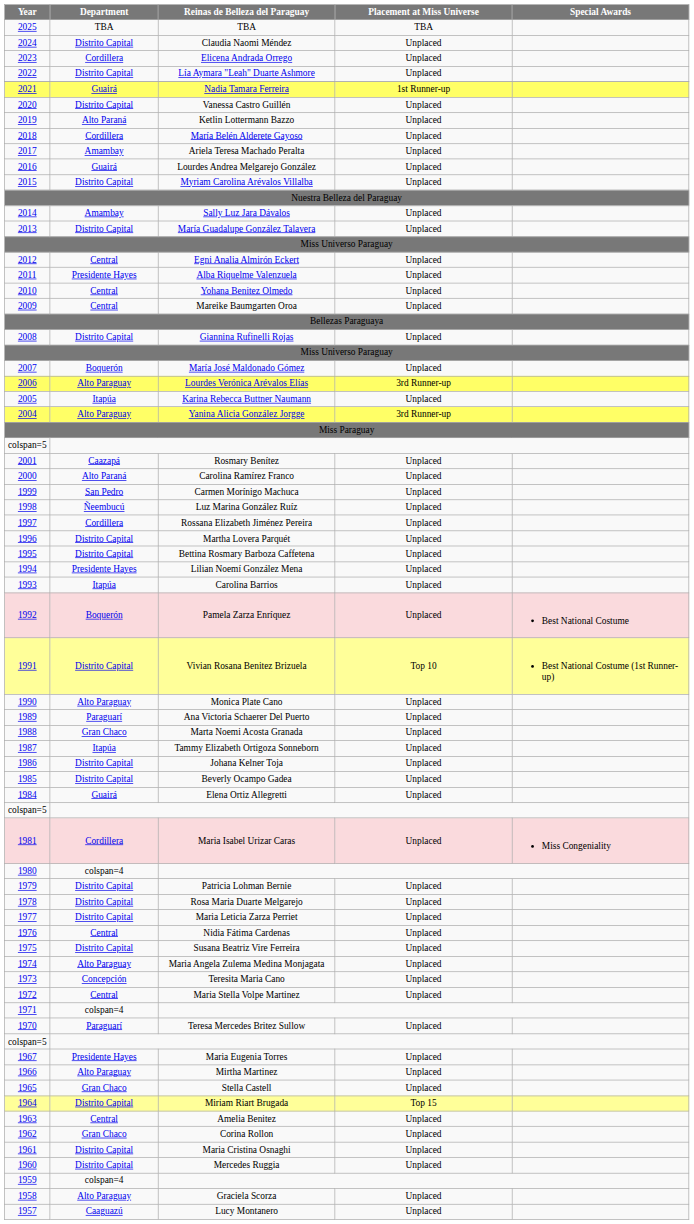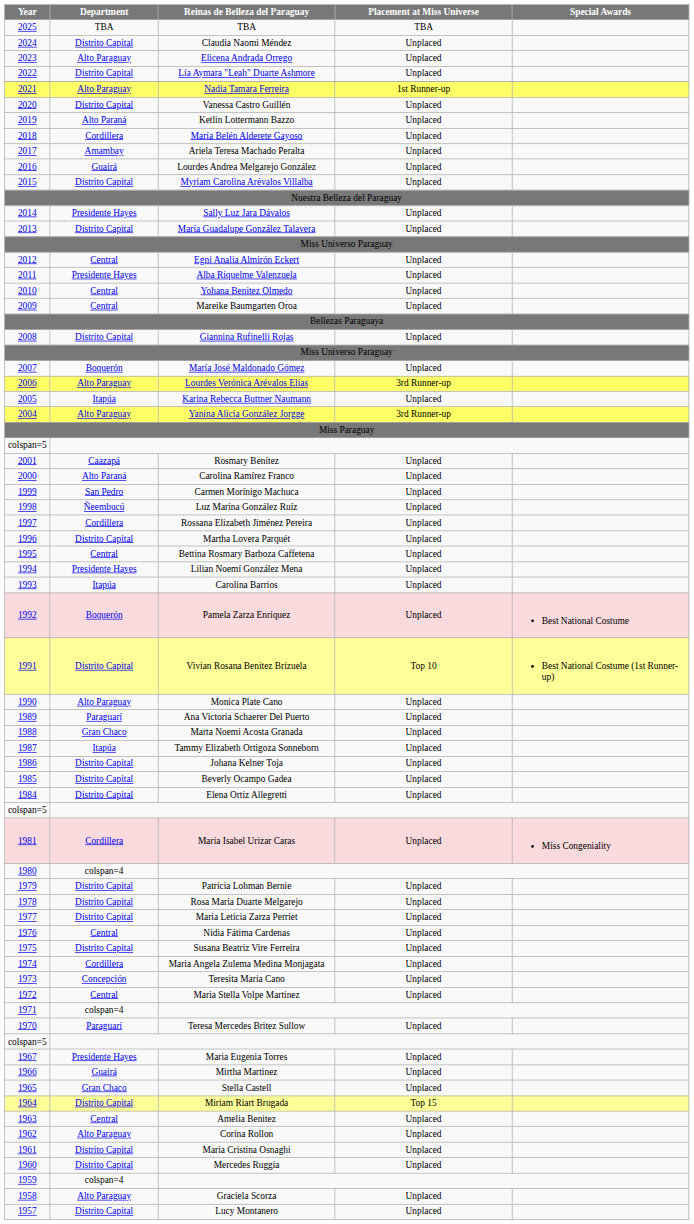Elicena Andrada Orrego | Department: Cordillera -> Alto Paraguay
Nadia Tamara Ferreira | Department: Guairá -> Alto Paraguay
Sally Luz Jara Dávalos | Department: Amambay -> Presidente Hayes
Bettina Rosmary Barboza Caffetena | Department: Distrito Capital -> Central
Elena Ortiz Allegretti | Department: Guairá -> Distrito Capital
Maria Angela Zulema Medina Monjagata | Department: Alto Paraguay -> Cordillera
Mirtha Martinez | Department: Alto Paraguay -> Guairá
Corina Rollon | Department: Gran Chaco -> Alto Paraguay
Lucy Montanero | Department: Caaguazú -> Distrito Capital
